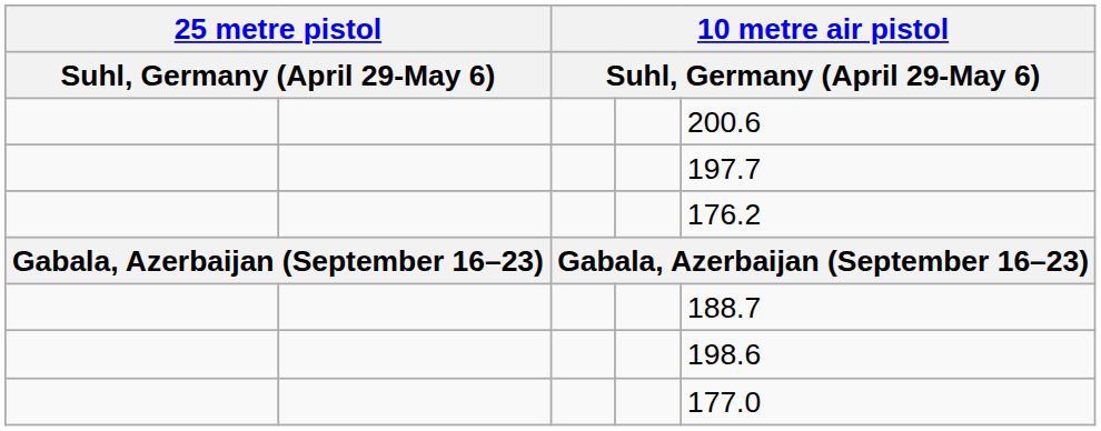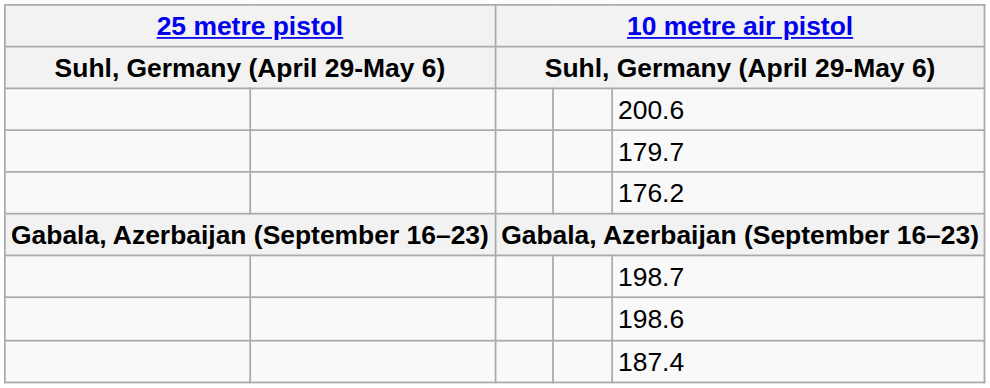row 4 | column 5: 197.7 -> 179.7
row 7 | column 5: 188.7 -> 198.7
row 9 | column 5: 177.0 -> 187.4
